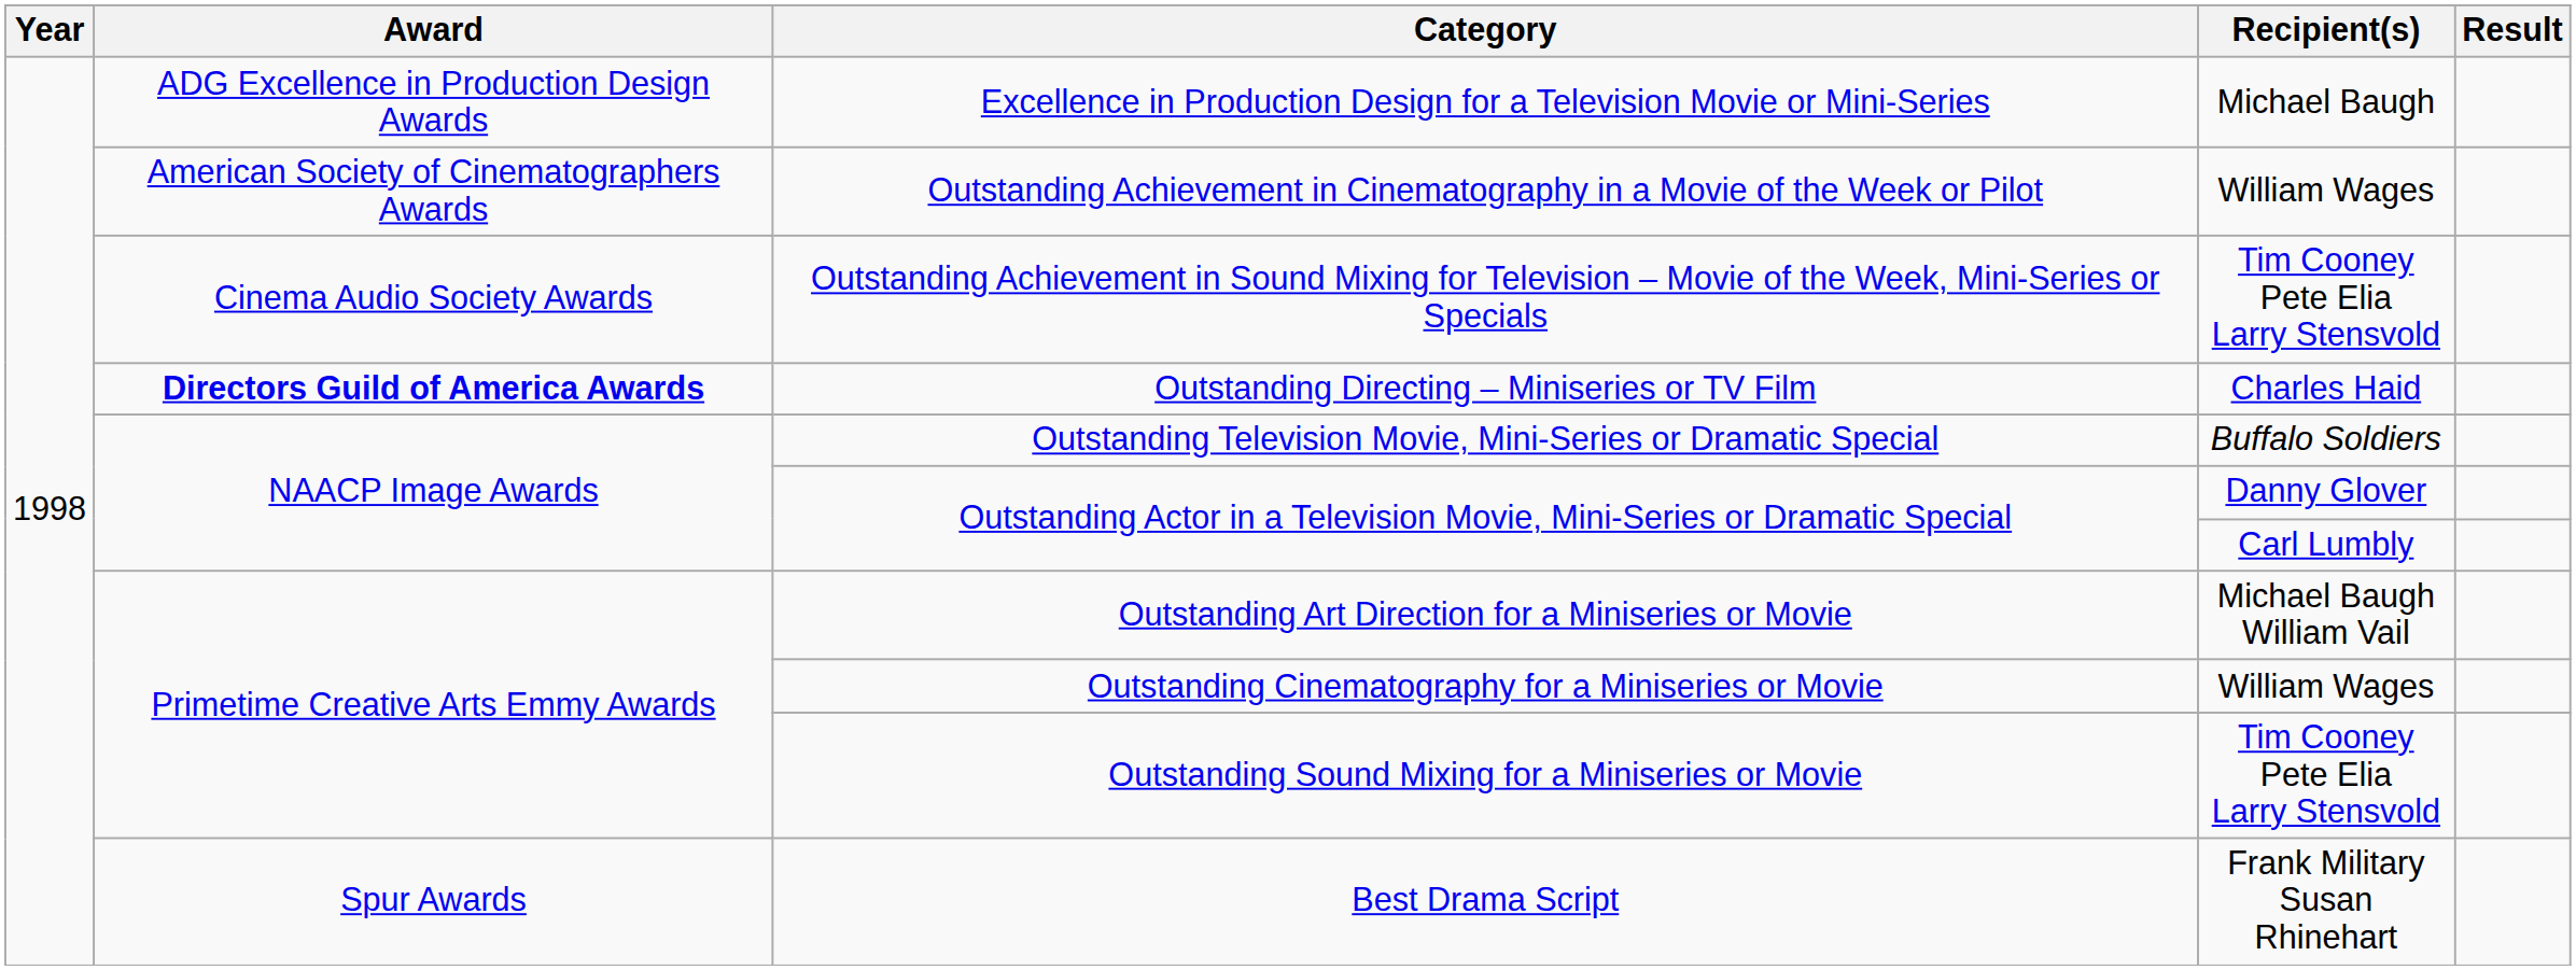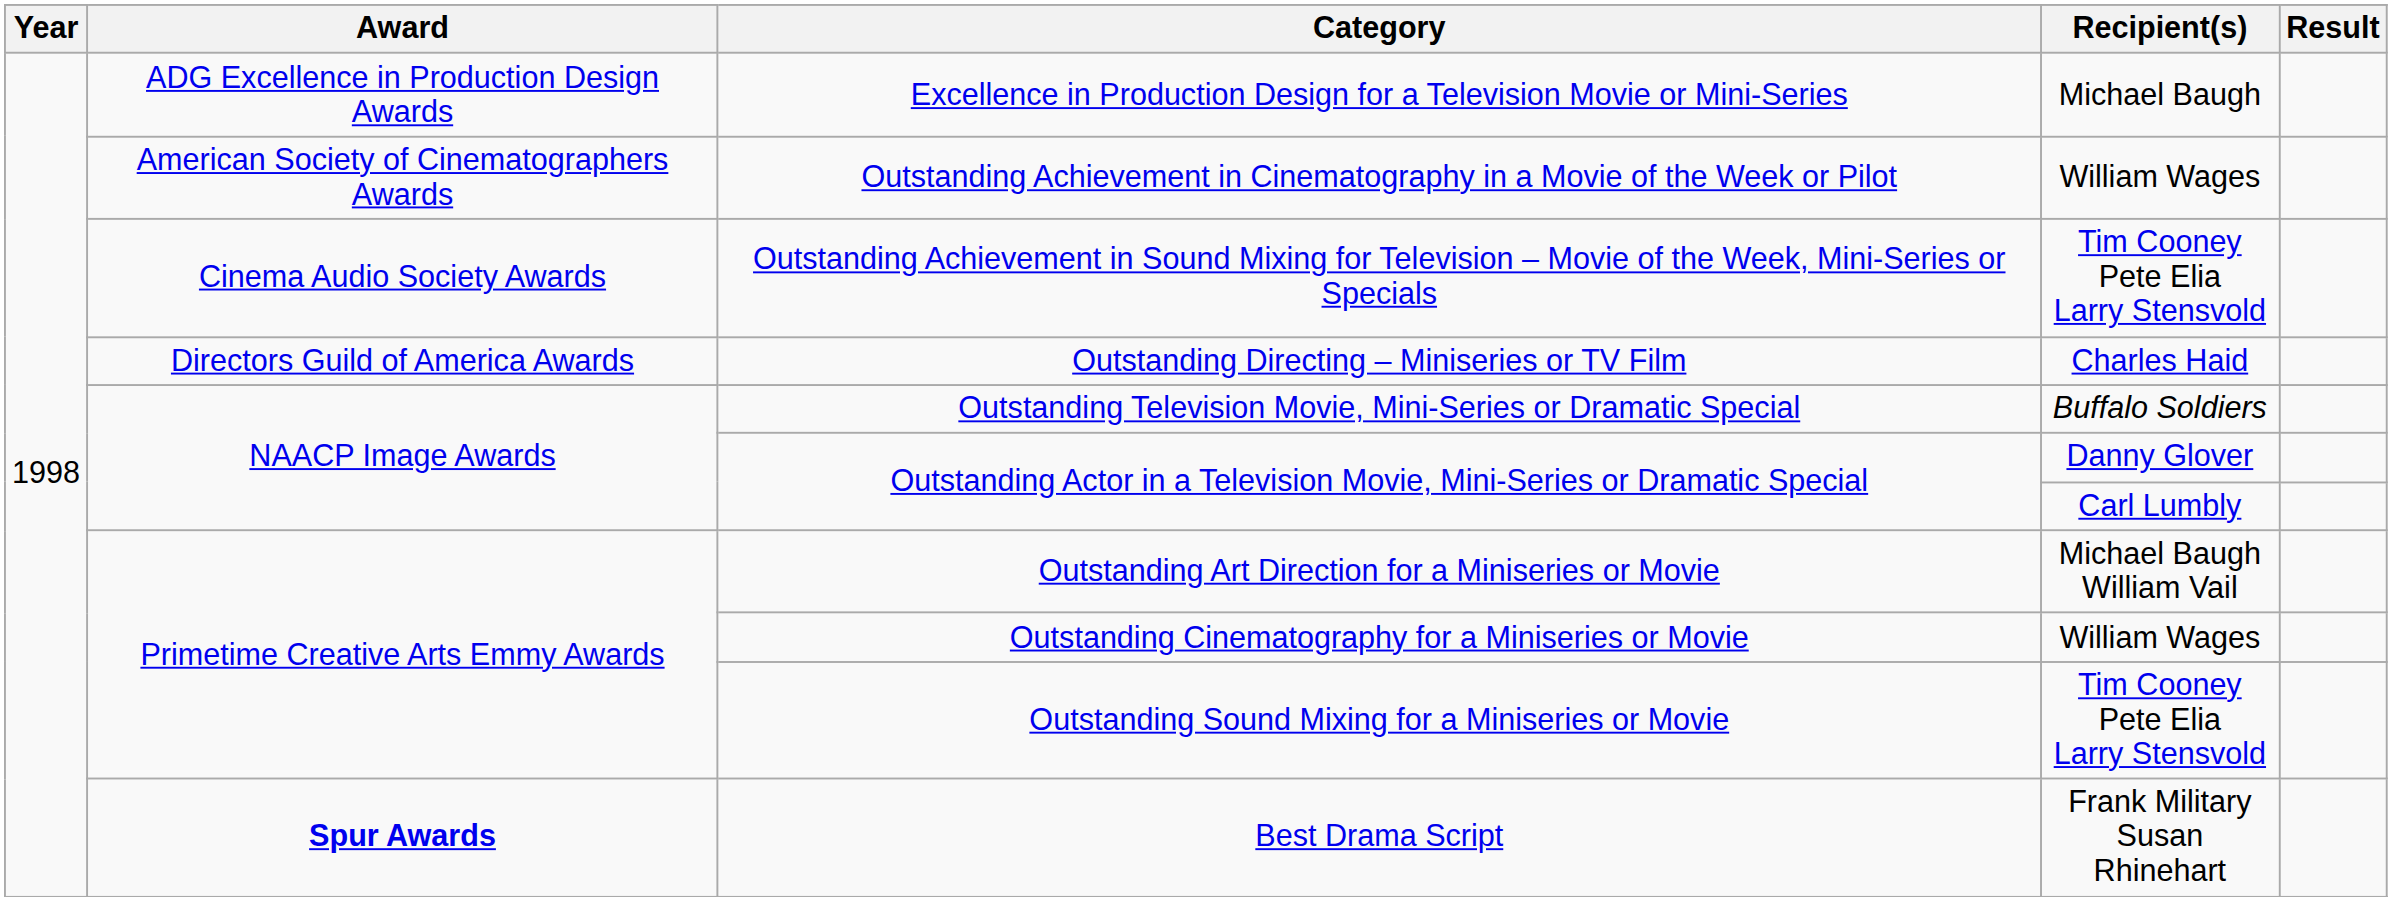Outstanding Directing – Miniseries or TV Film | Award: bold -> normal
Best Drama Script | Award: normal -> bold
